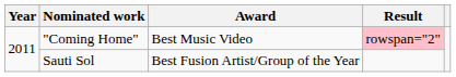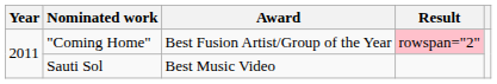"Coming Home" | Award: Best Music Video -> Best Fusion Artist/Group of the Year
Sauti Sol | Award: Best Fusion Artist/Group of the Year -> Best Music Video
